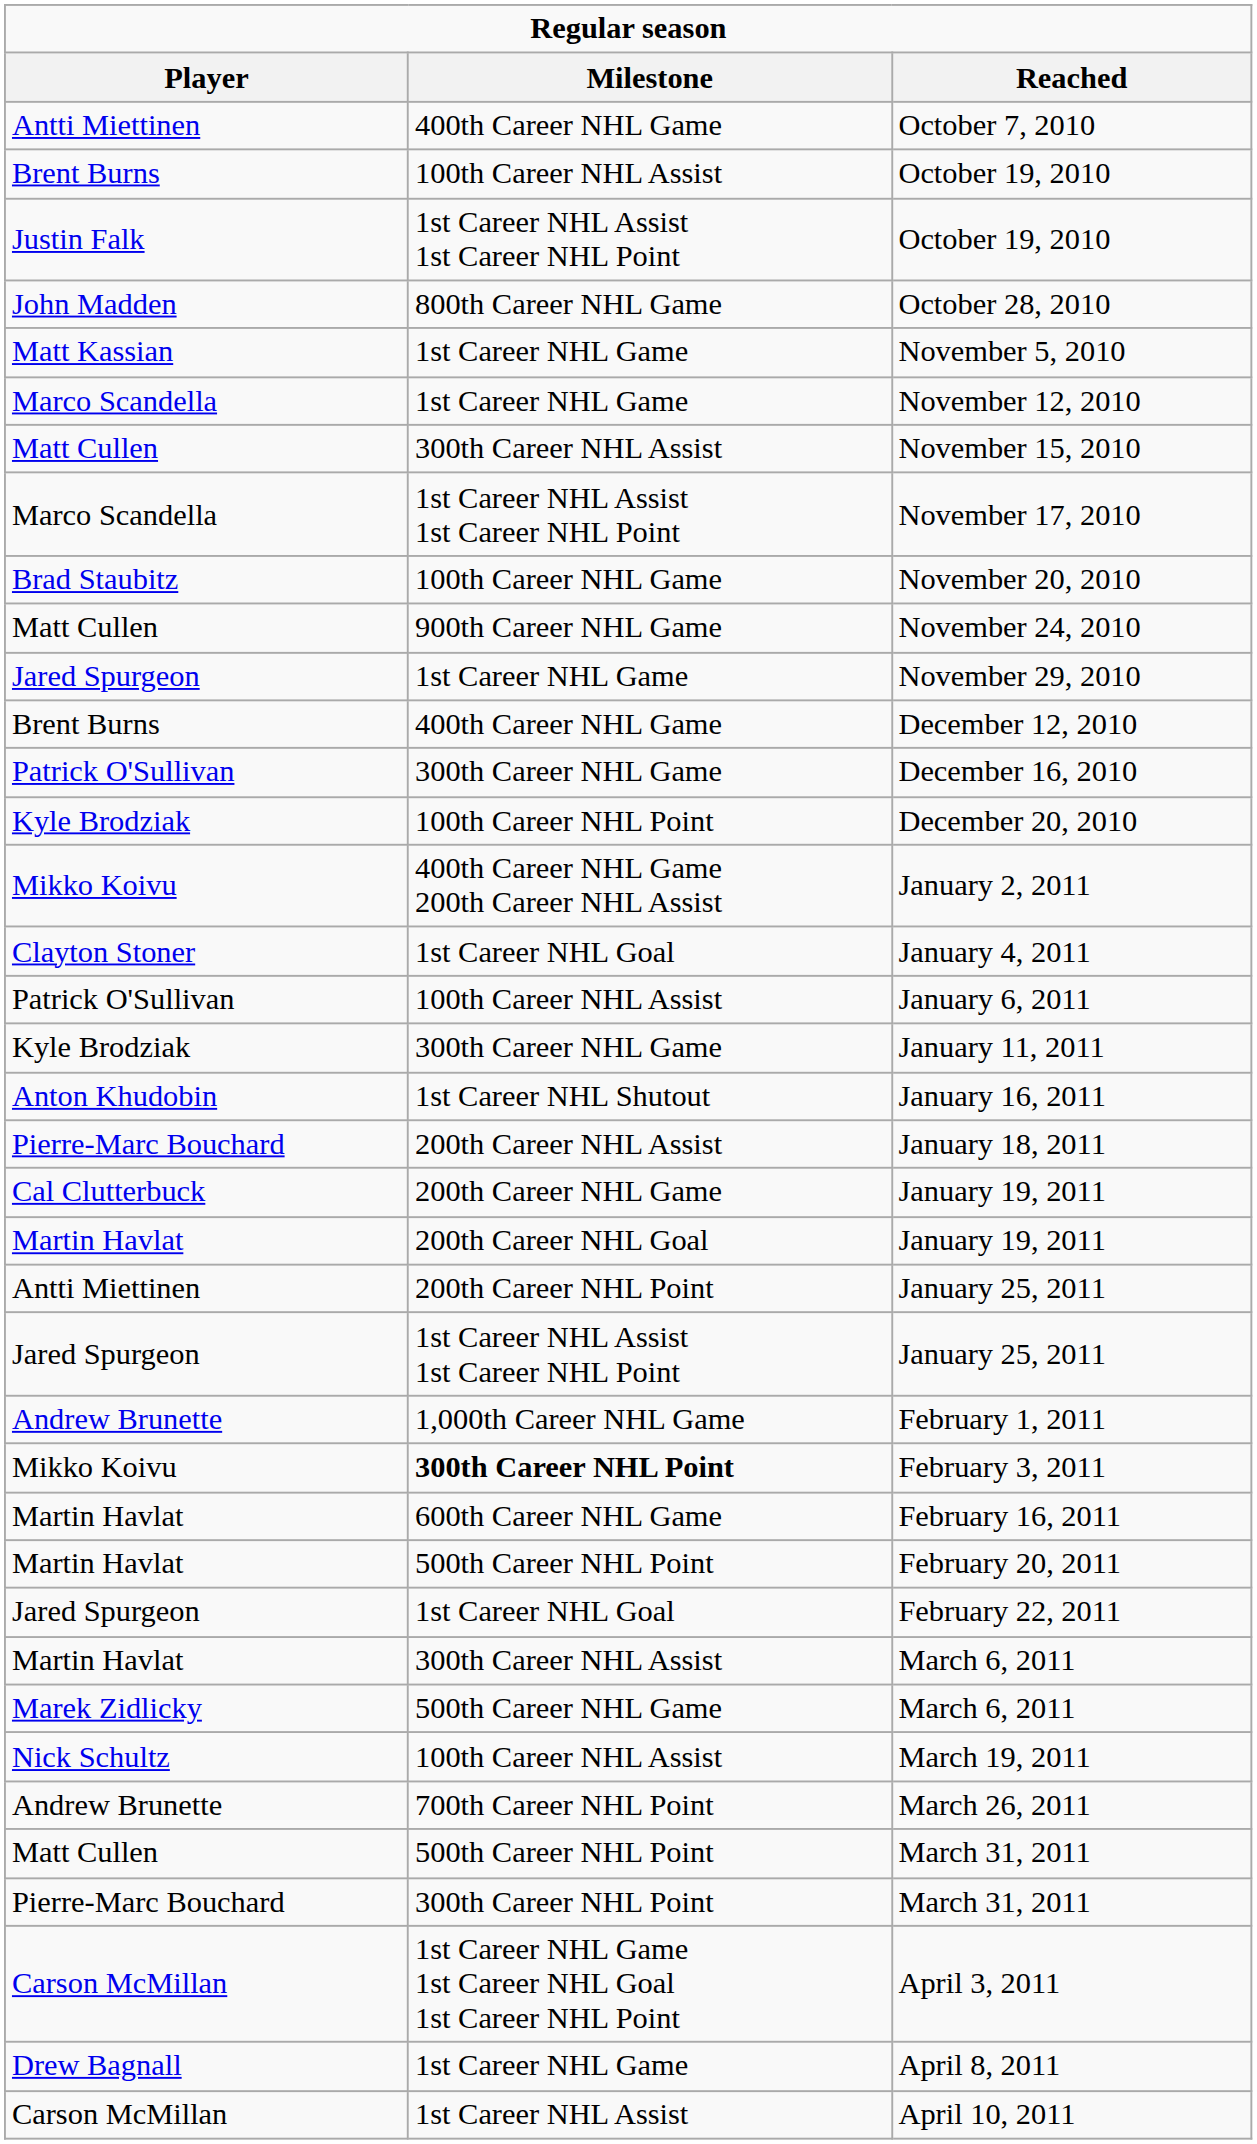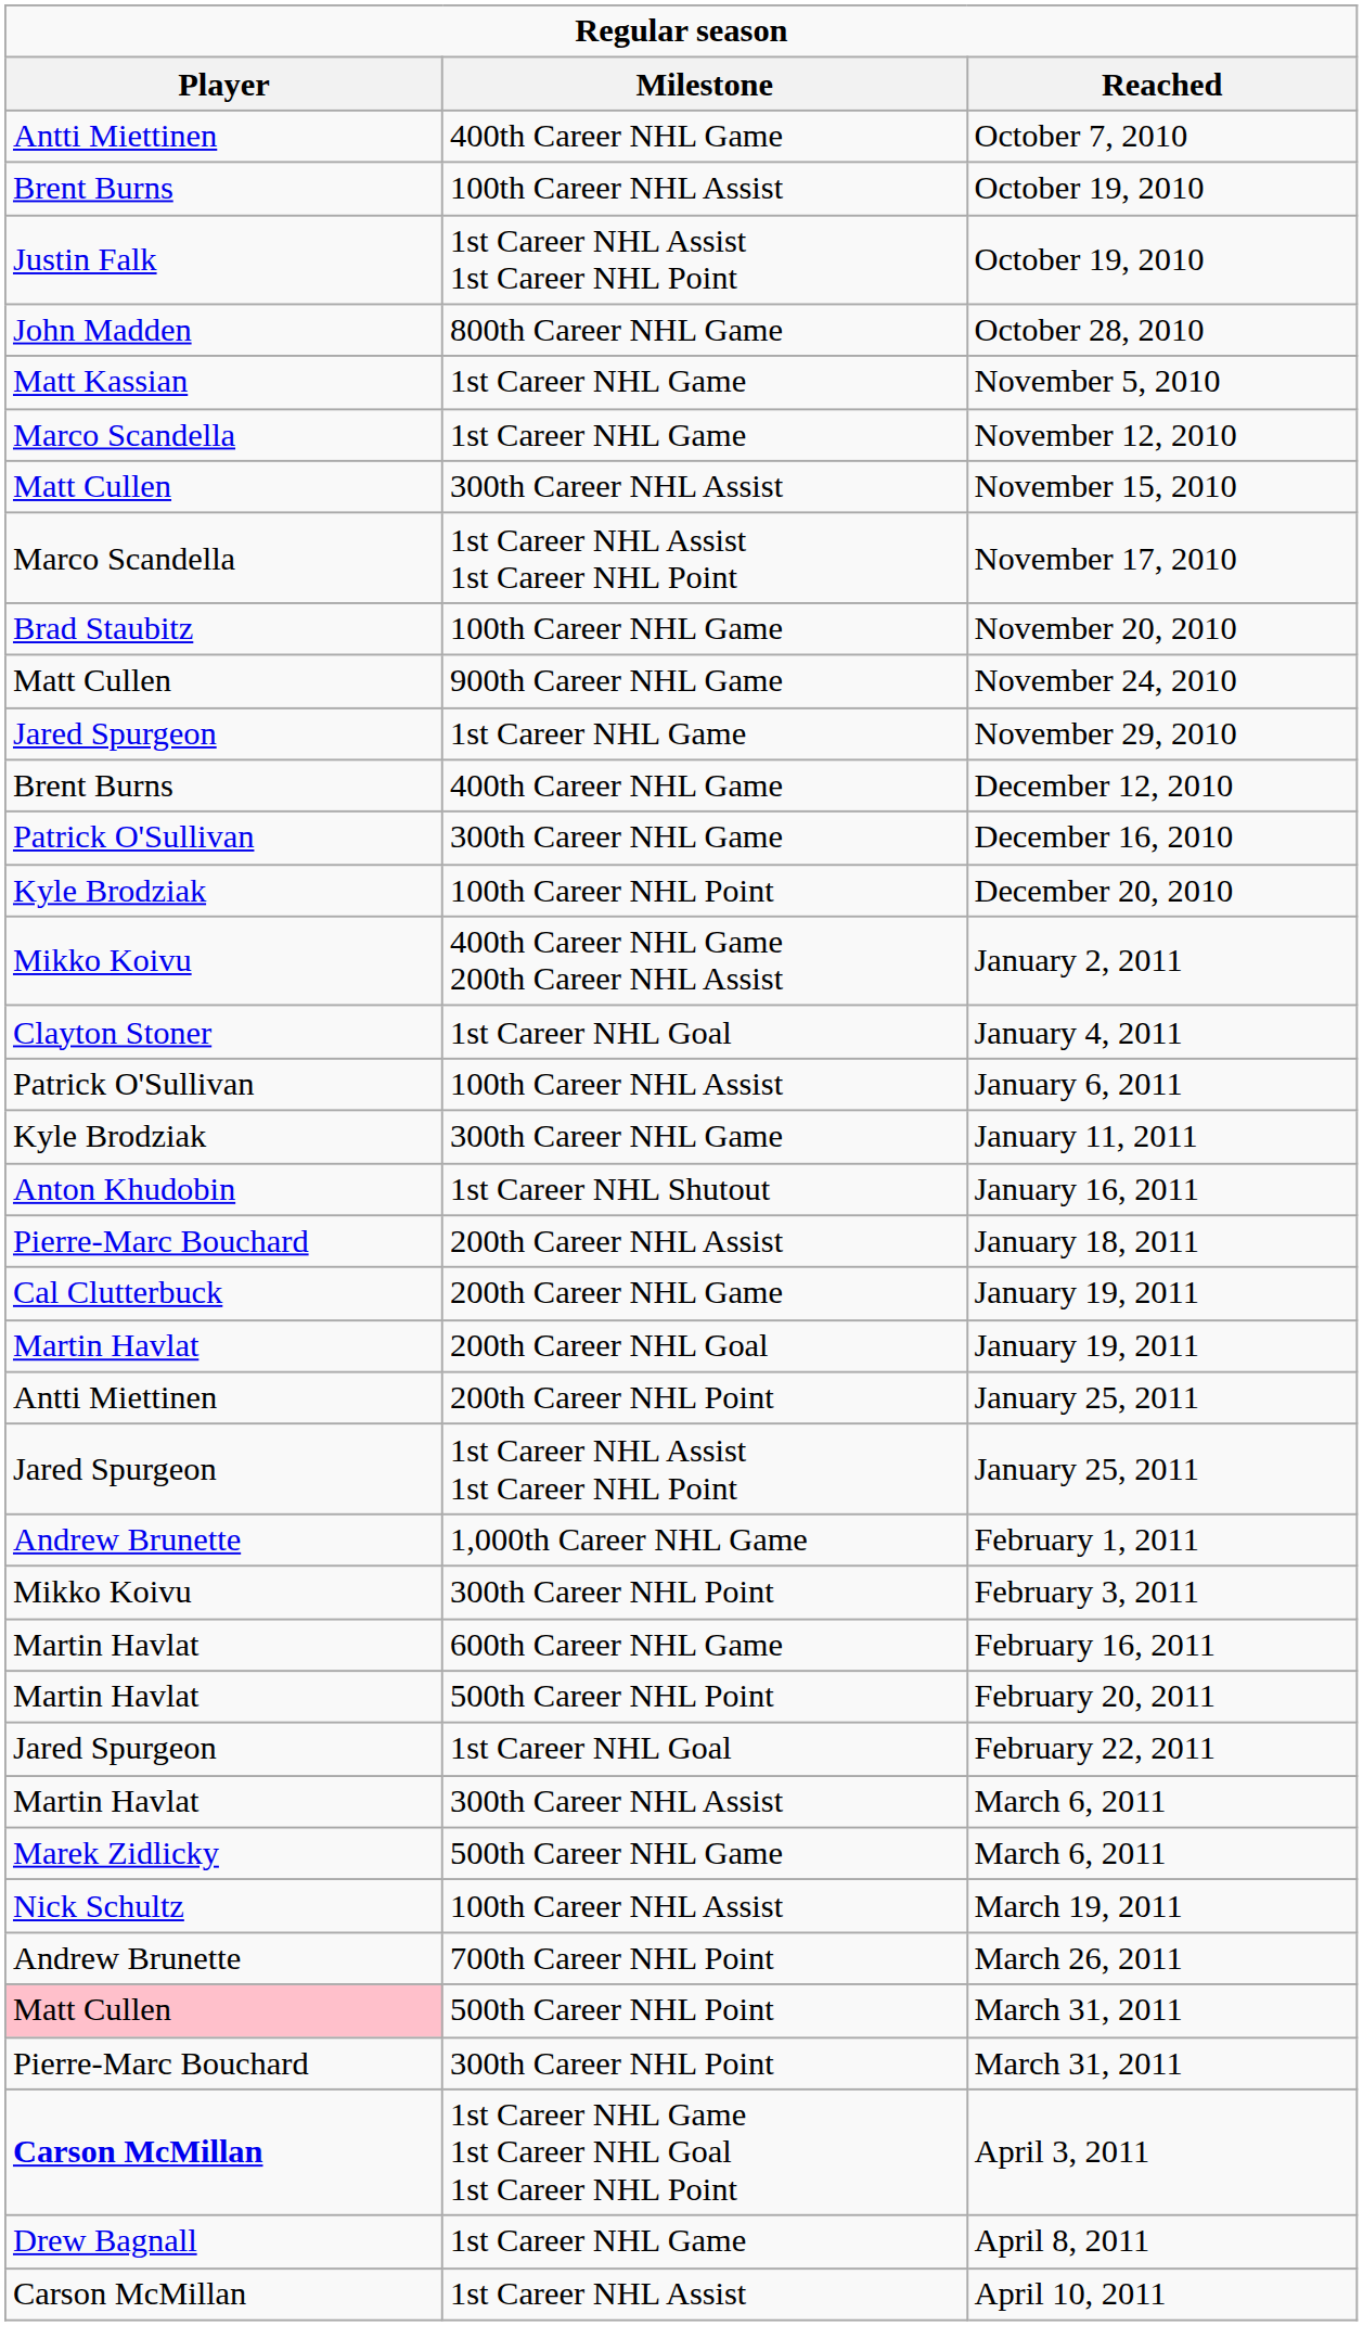row 28 | Milestone: bold -> normal
row 36 | Player: no background -> pink background
row 38 | Player: normal -> bold
